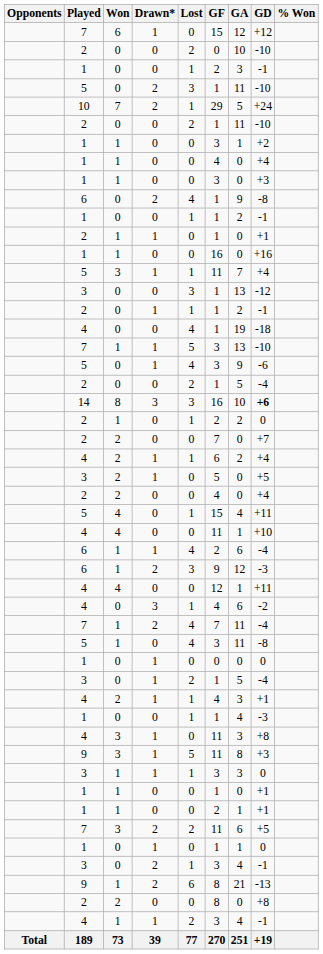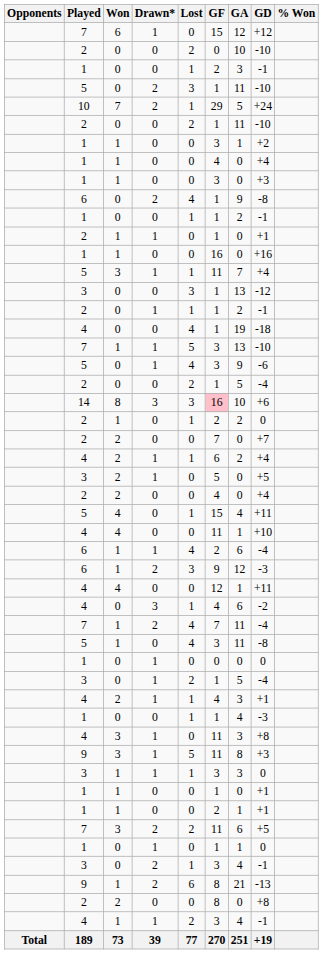14 | GF: no background -> pink background
14 | GD: bold -> normal
